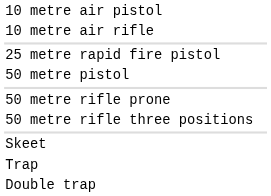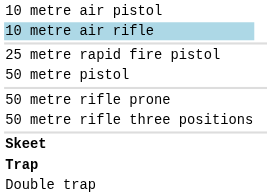10 metre air rifle | column 1: no background -> lightblue background
Skeet | column 1: normal -> bold
Trap | column 1: normal -> bold
